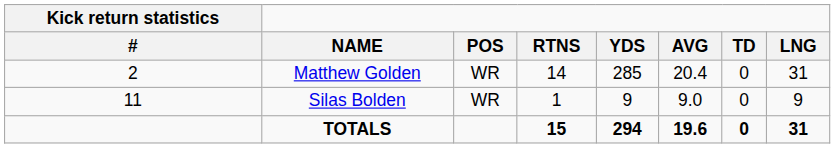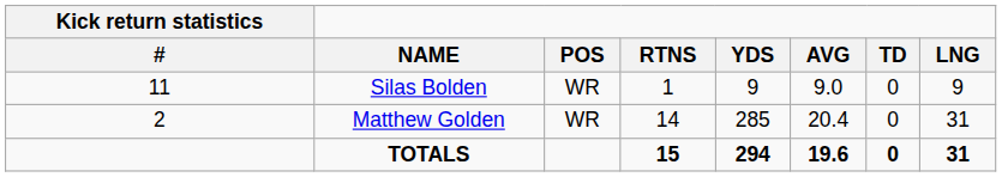rows swapped: Matthew Golden <-> Silas Bolden
